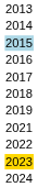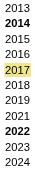2014 | column 1: normal -> bold
2015 | column 1: lightblue background -> no background
2017 | column 1: no background -> khaki background
2022 | column 1: normal -> bold
2023 | column 1: gold background -> no background
